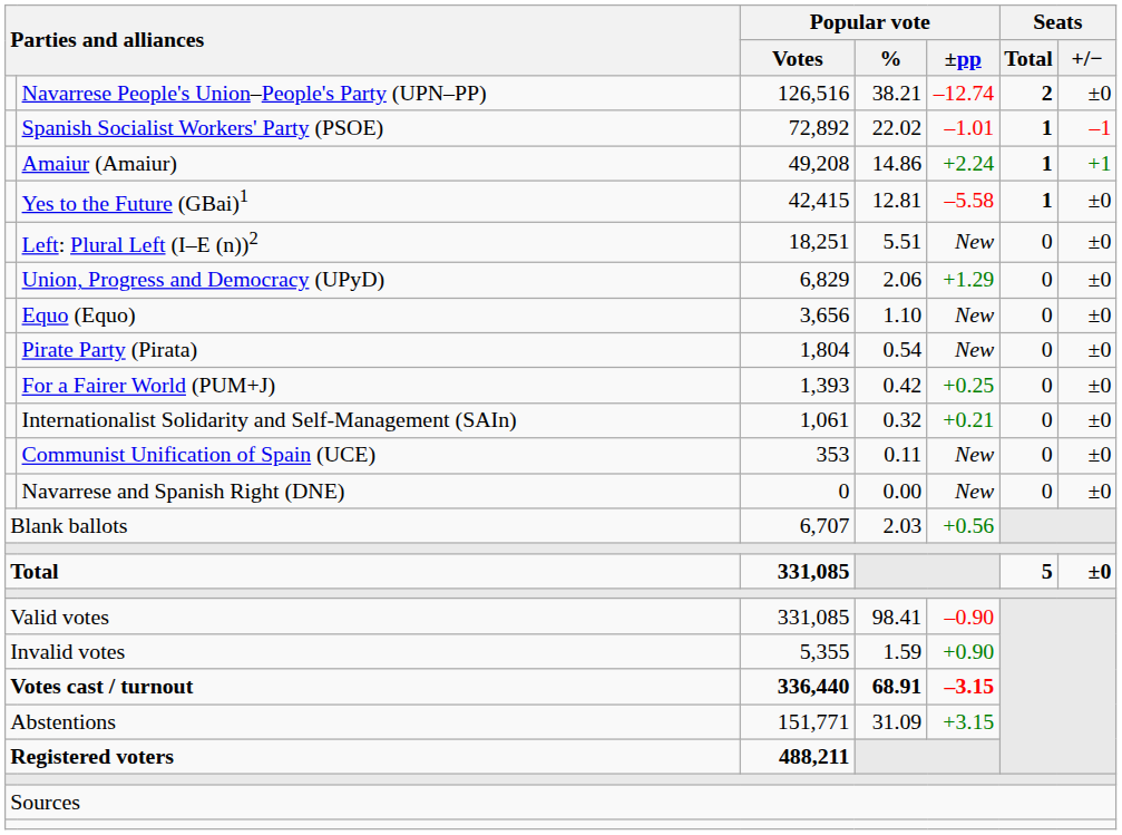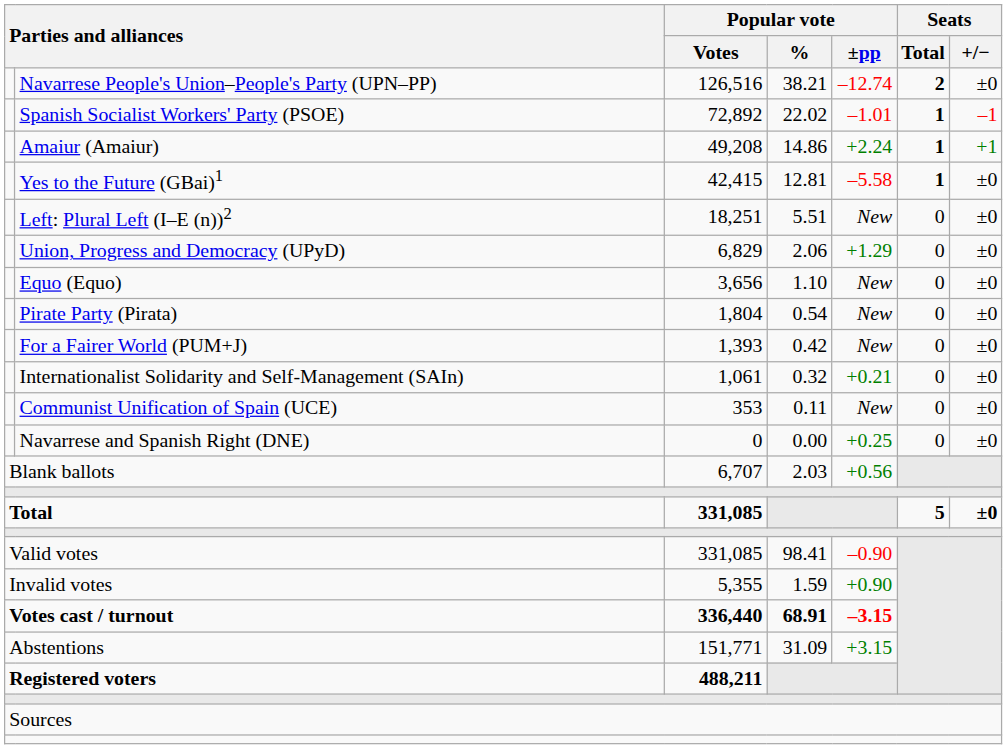For a Fairer World (PUM+J) | Popular vote / ±pp: +0.25 -> New
Navarrese and Spanish Right (DNE) | Popular vote / ±pp: New -> +0.25
